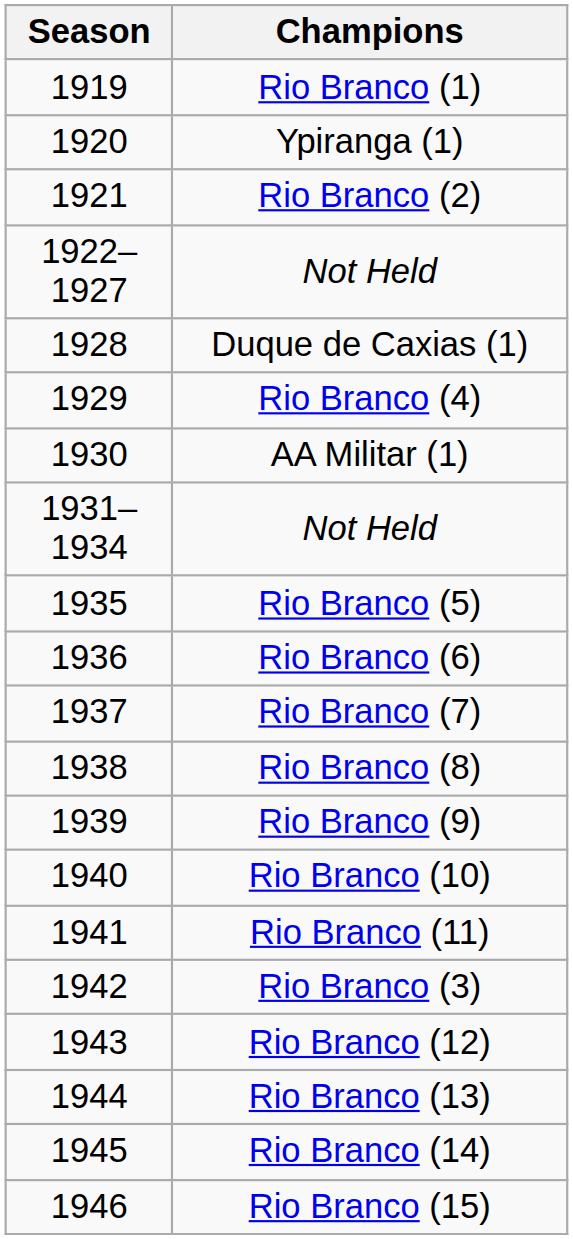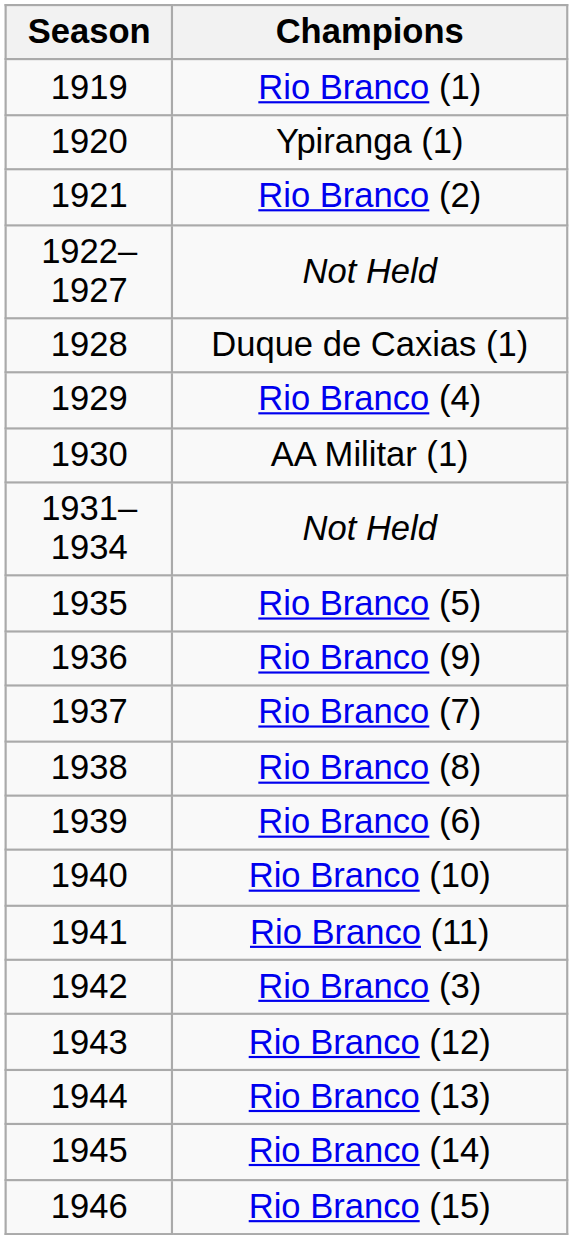row 11 | Champions: Rio Branco (6) -> Rio Branco (9)
row 14 | Champions: Rio Branco (9) -> Rio Branco (6)
